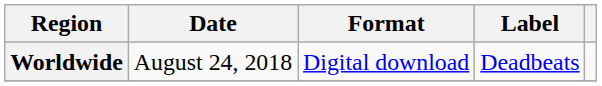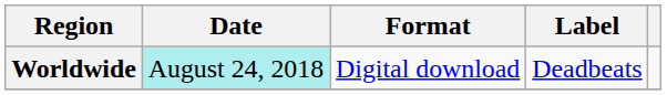Worldwide | Date: no background -> paleturquoise background
